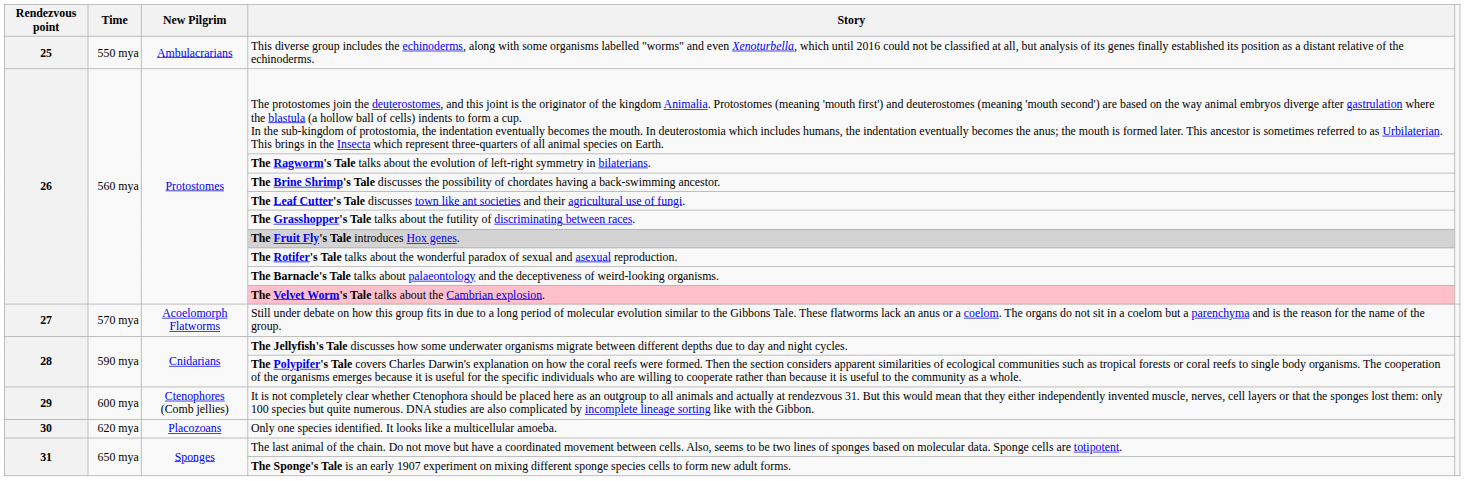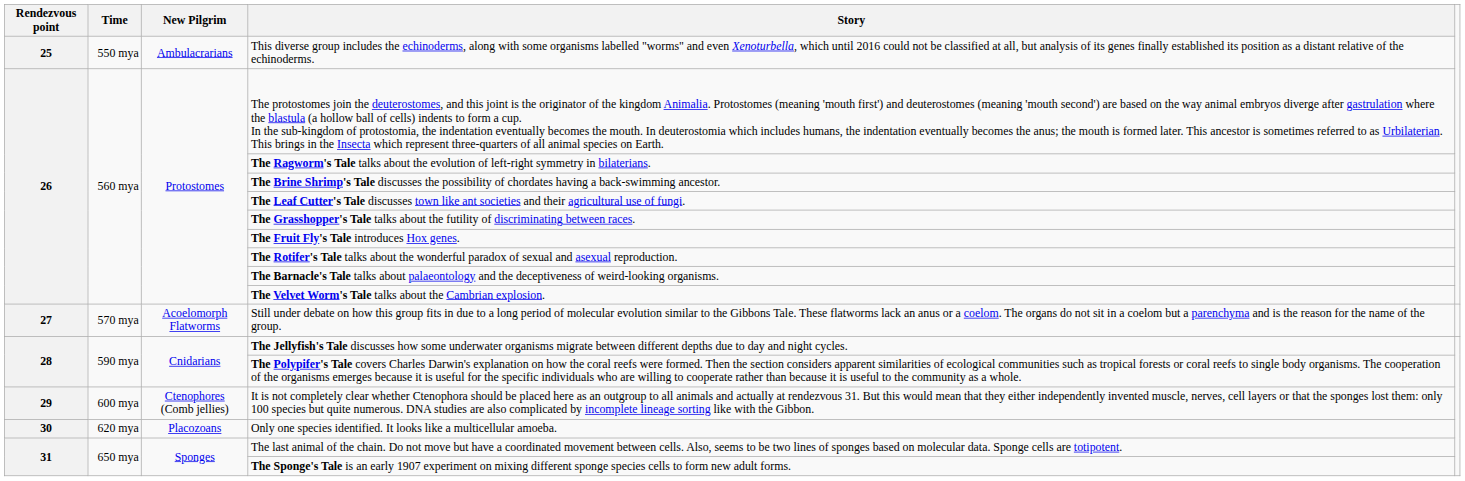The Fruit Fly's Tale introduces Hox genes. | Story: lightgrey background -> no background
The Velvet Worm's Tale talks about the Cambrian explosion. | Story: pink background -> no background
